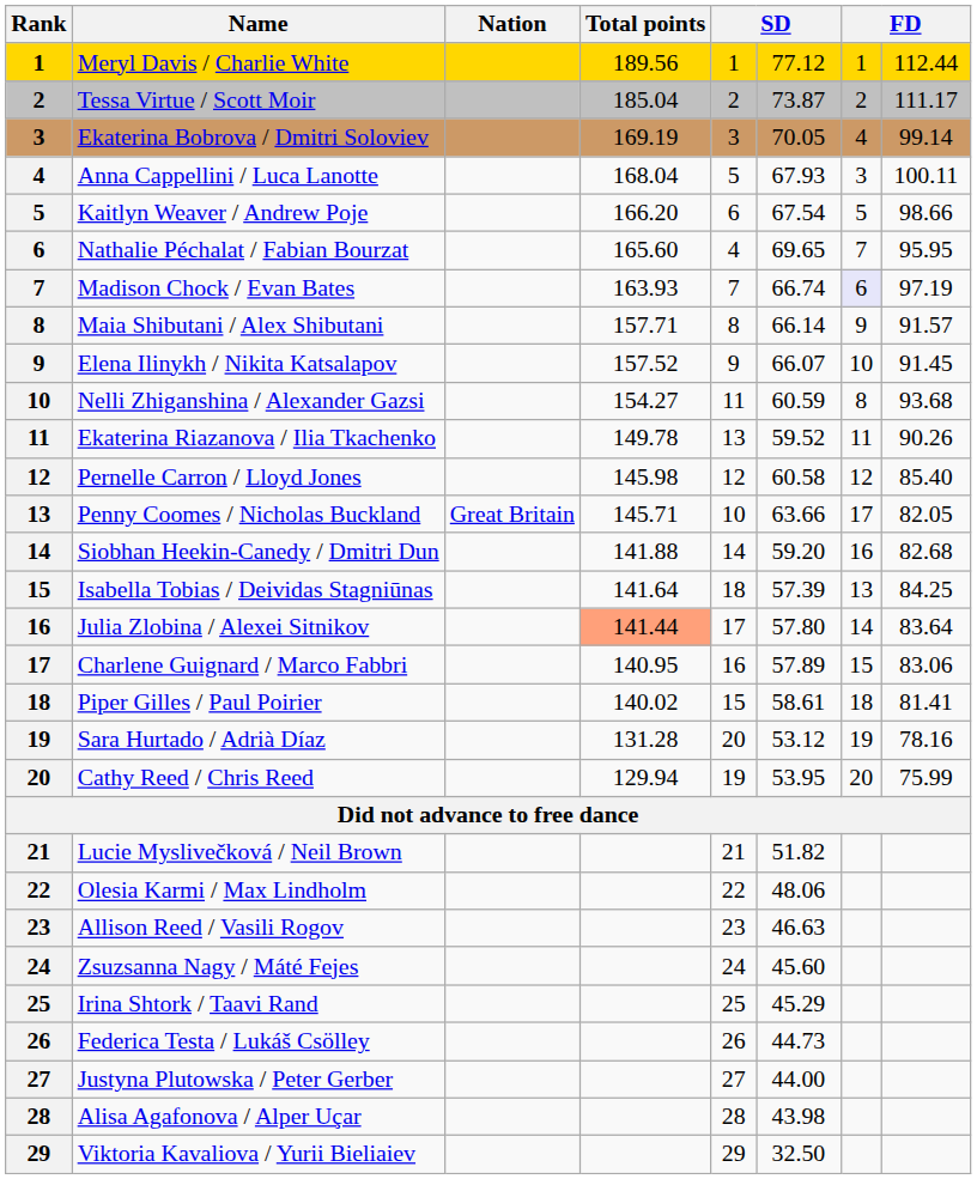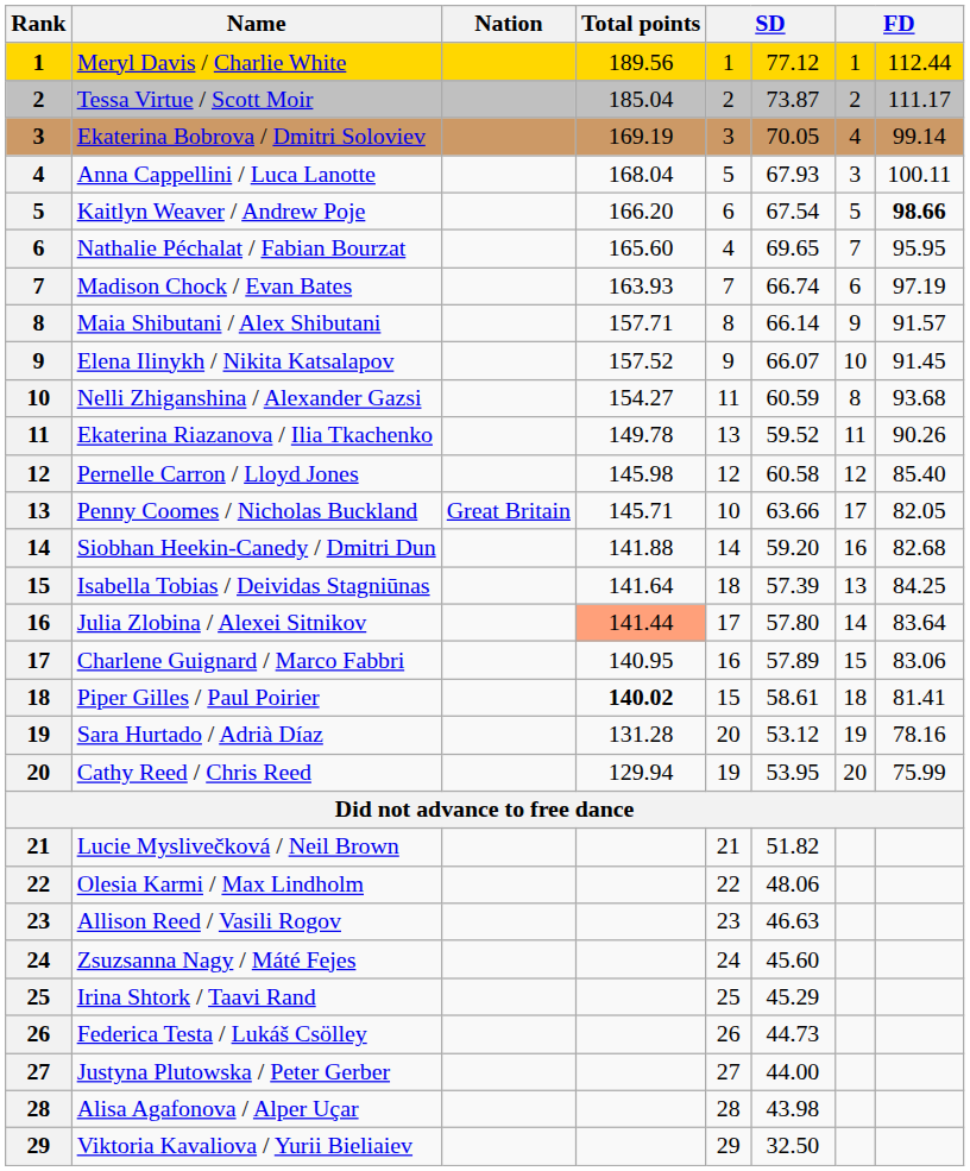Kaitlyn Weaver / Andrew Poje | column 8: normal -> bold
Madison Chock / Evan Bates | column 7: lavender background -> no background
Piper Gilles / Paul Poirier | Total points: normal -> bold
